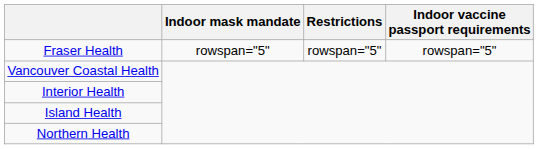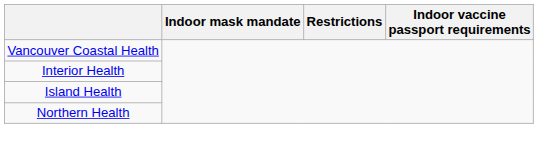- row: Fraser Health | rowspan="5" | rowspan="5" | rowspan="5"
